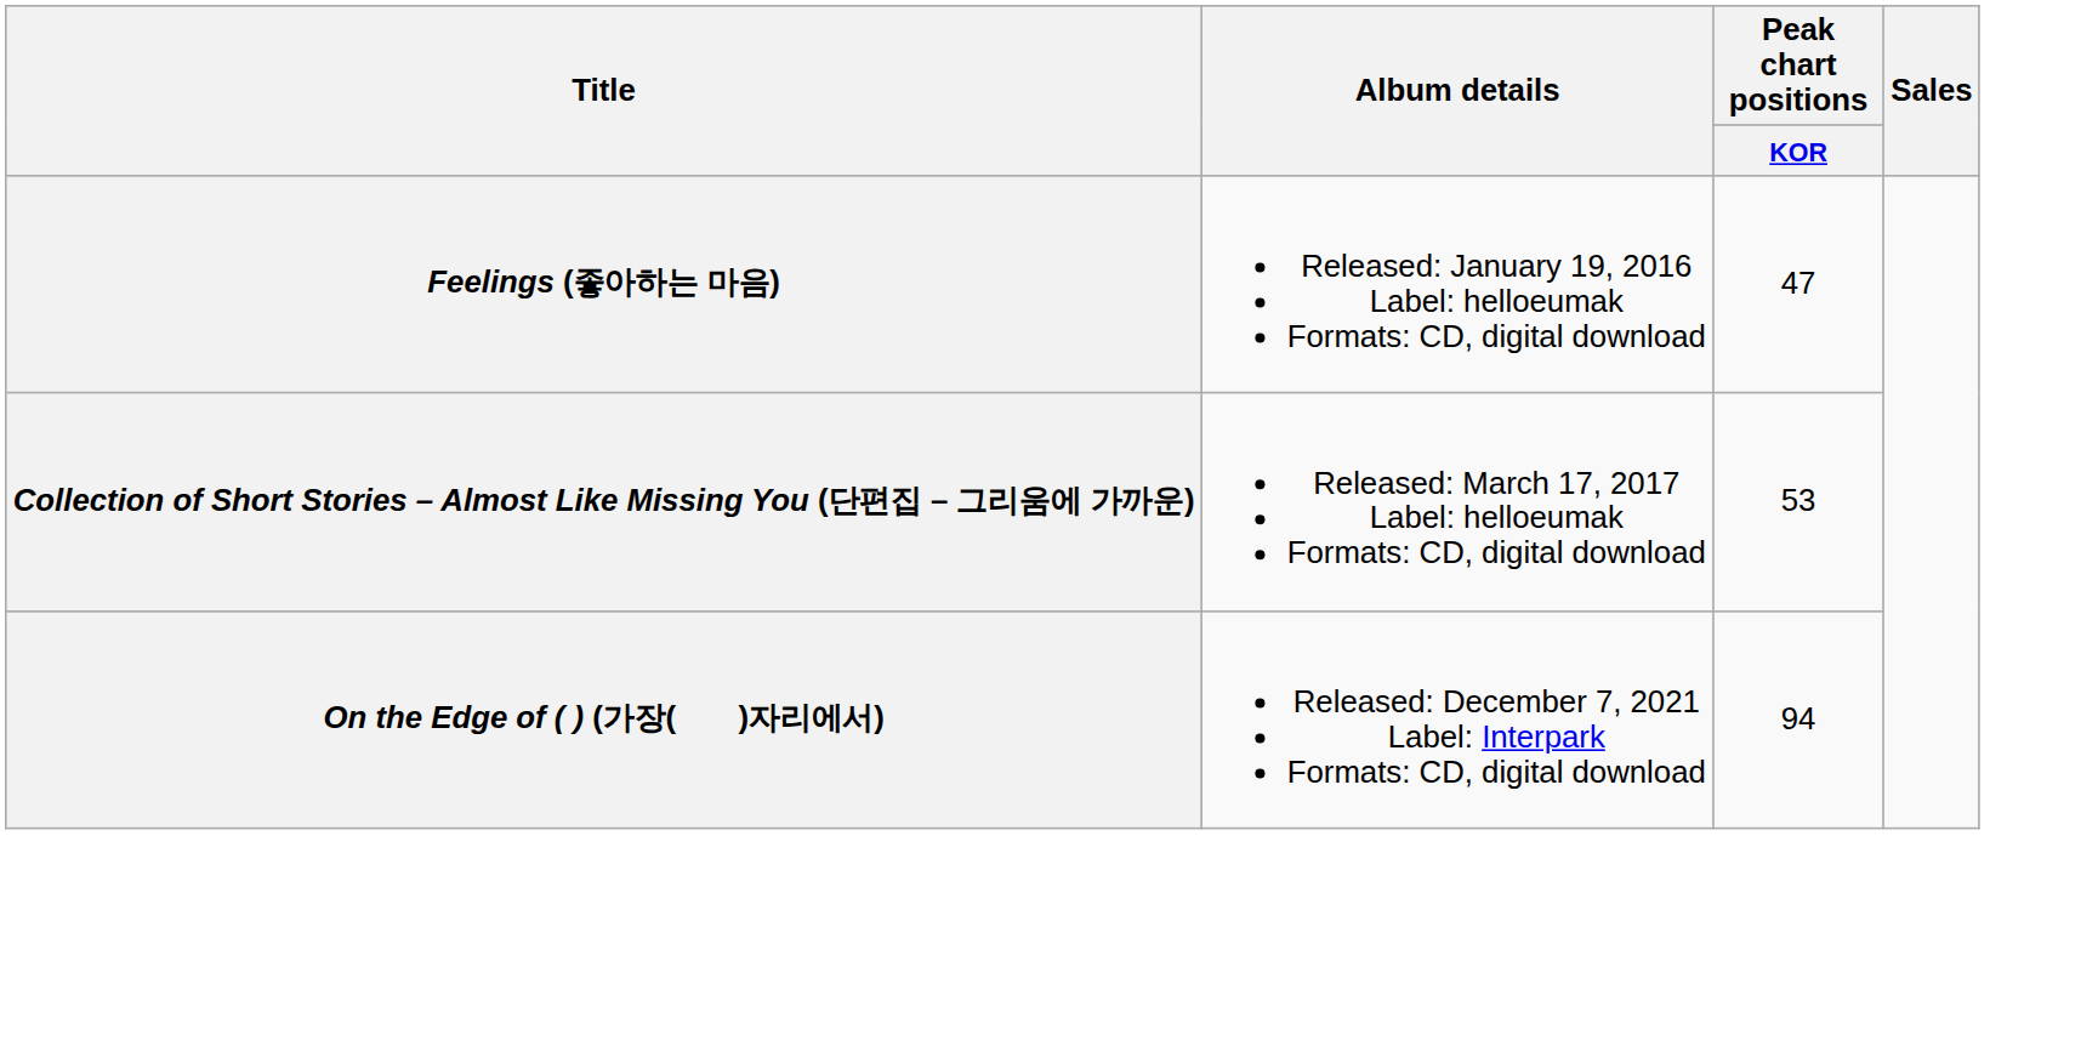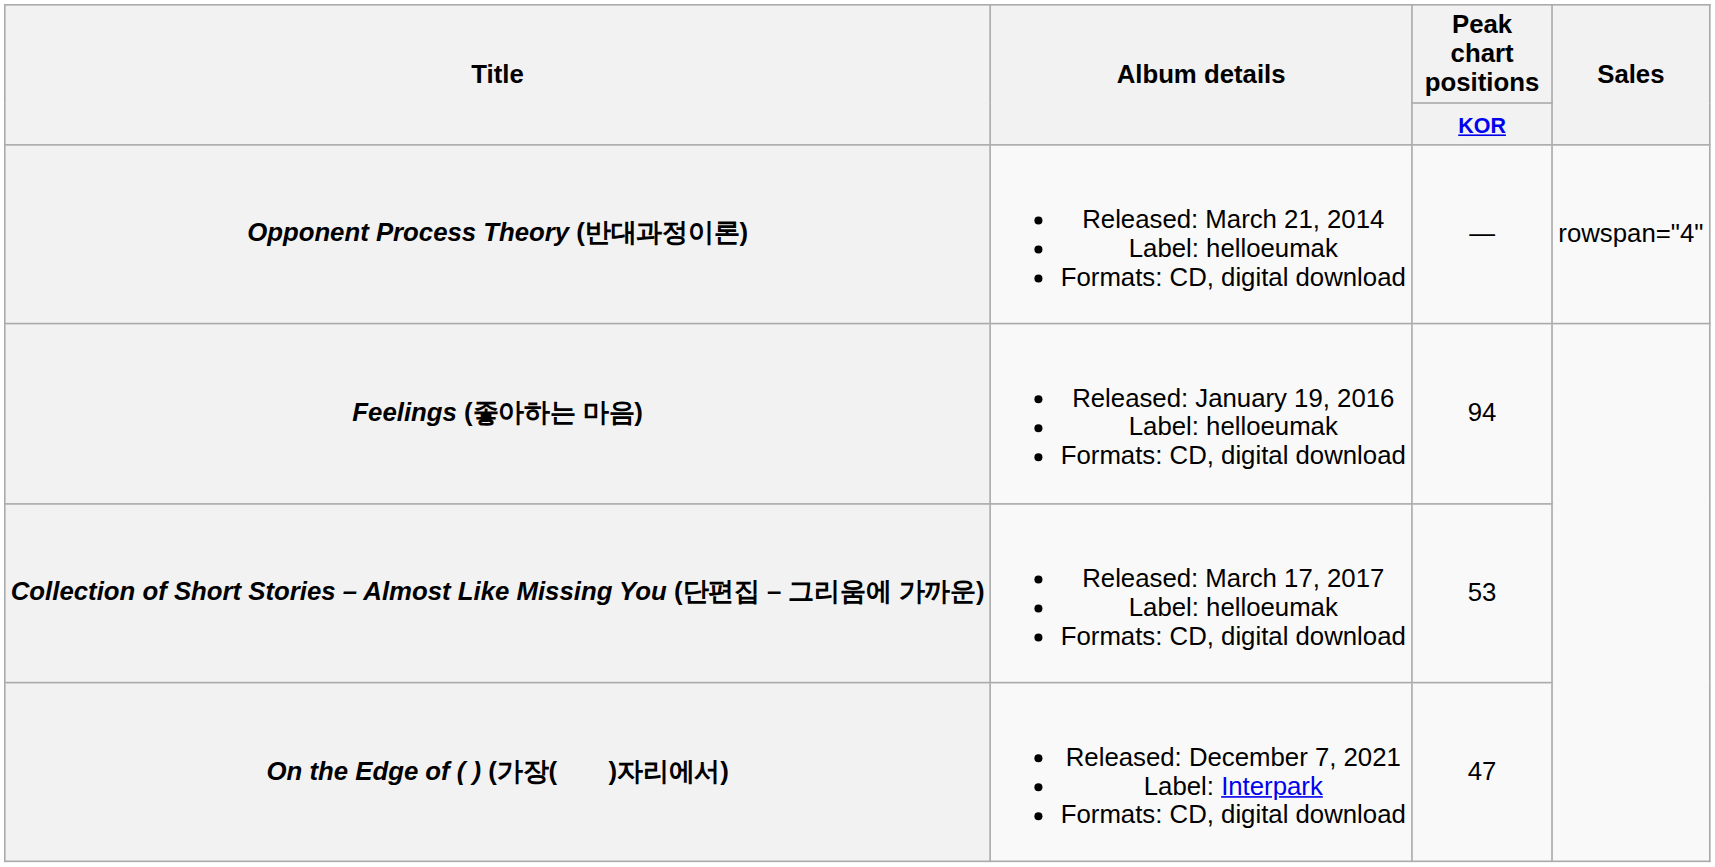+ row: Opponent Process Theory (반대과정이론) | Released: March 21, 2014 Label: helloeumak Formats: CD, digital download | — | rowspan="4"
Feelings (좋아하는 마음) | Peak chart positions / KOR: 47 -> 94
On the Edge of ( ) (가장( )자리에서) | Peak chart positions / KOR: 94 -> 47
